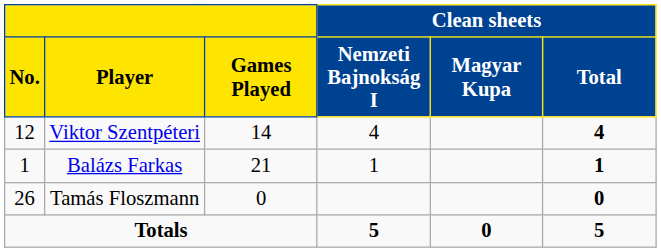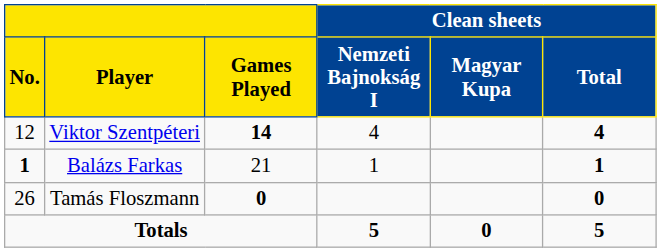Viktor Szentpéteri | Games Played: normal -> bold
Balázs Farkas | No.: normal -> bold
Tamás Floszmann | Games Played: normal -> bold
